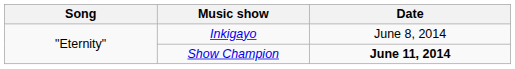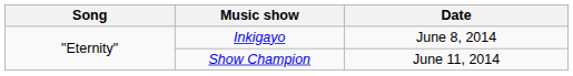Show Champion | Date: bold -> normal
